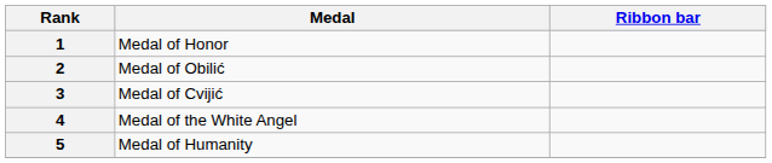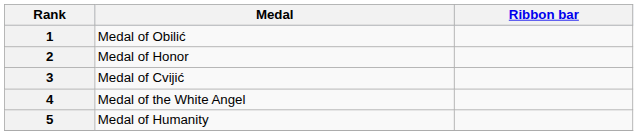1 | Medal: Medal of Honor -> Medal of Obilić
2 | Medal: Medal of Obilić -> Medal of Honor
